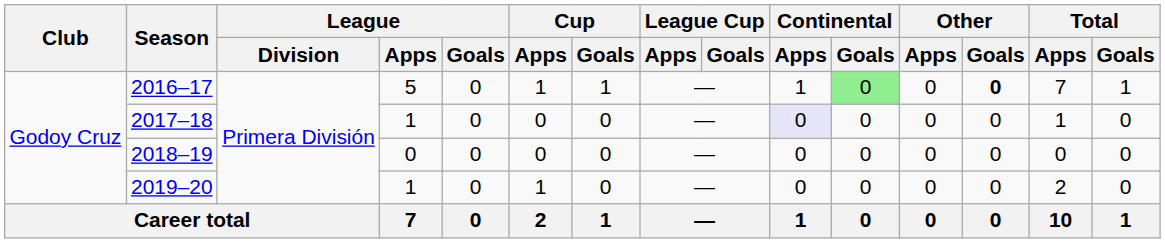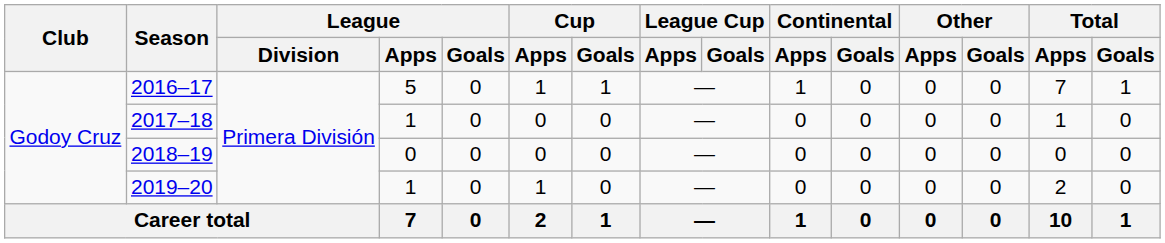2016–17 | Continental / Goals: lightgreen background -> no background
2016–17 | Other / Goals: bold -> normal
2017–18 | Continental / Apps: lavender background -> no background
